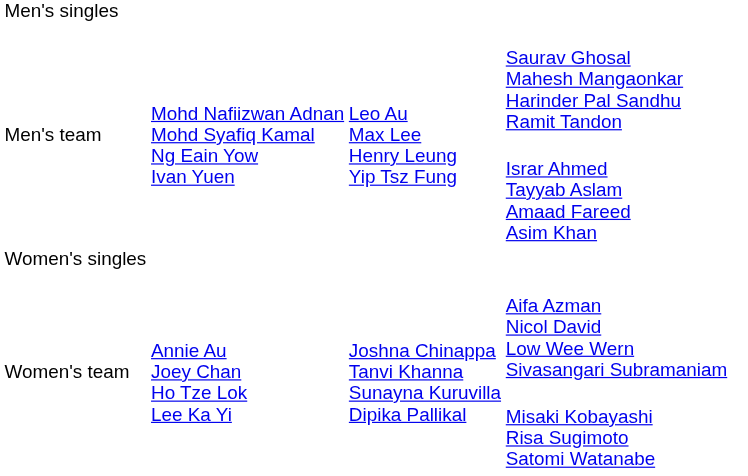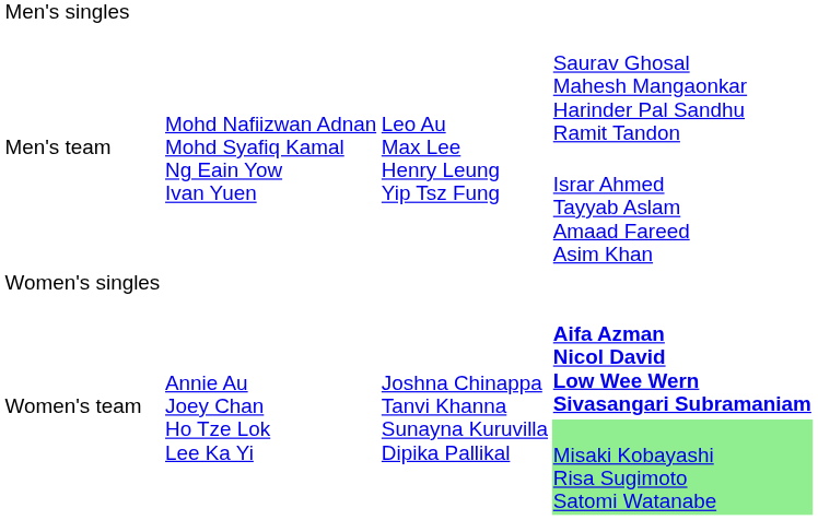Aifa Azman Nicol David Low Wee Wern Sivasangari Subramaniam | column 4: normal -> bold
Misaki Kobayashi Risa Sugimoto Satomi Watanabe | column 4: no background -> lightgreen background
